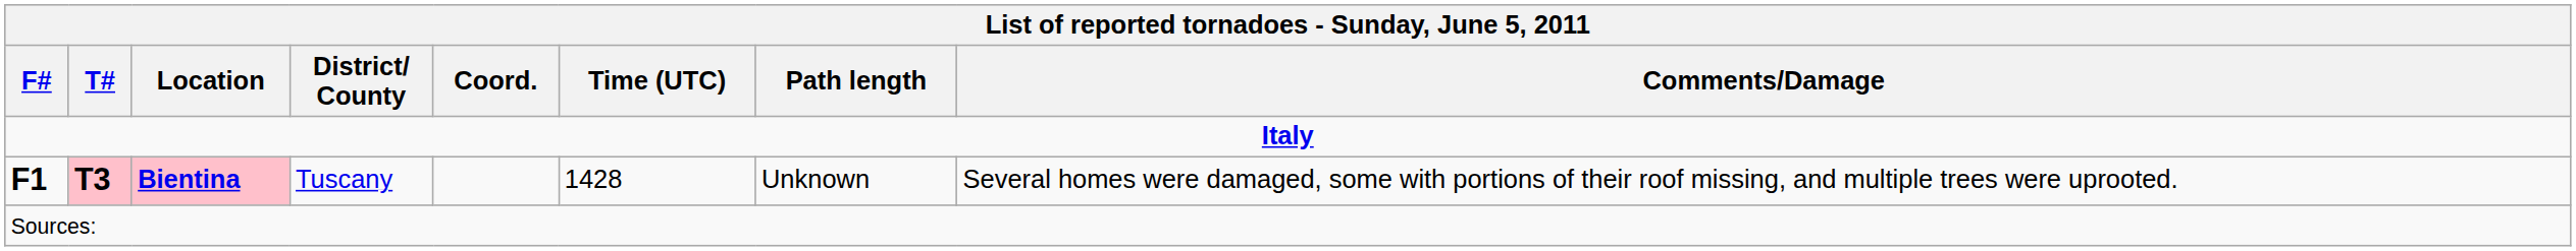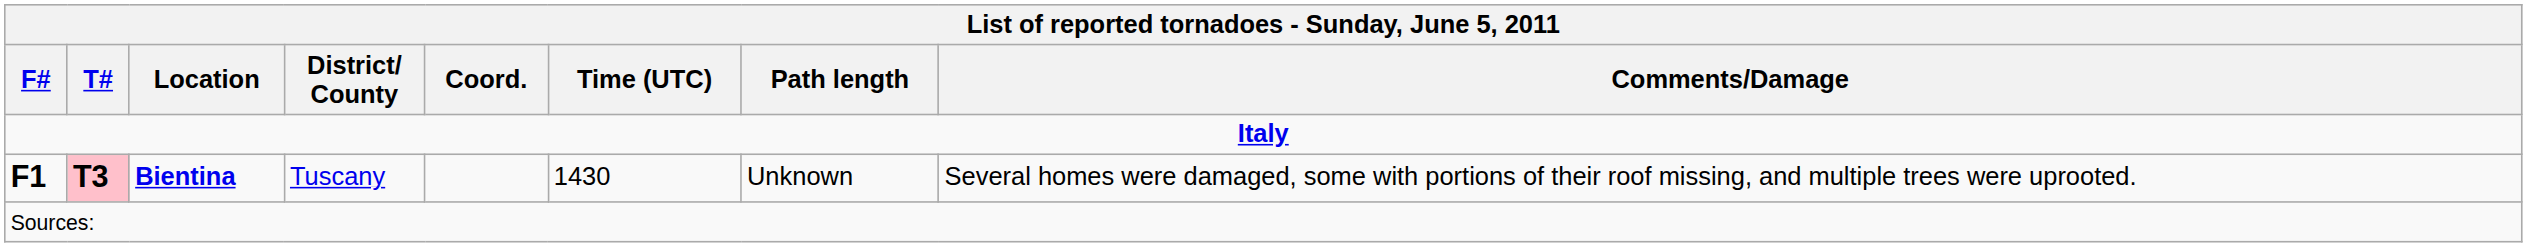F1 | Location: pink background -> no background
F1 | Time (UTC): 1428 -> 1430
